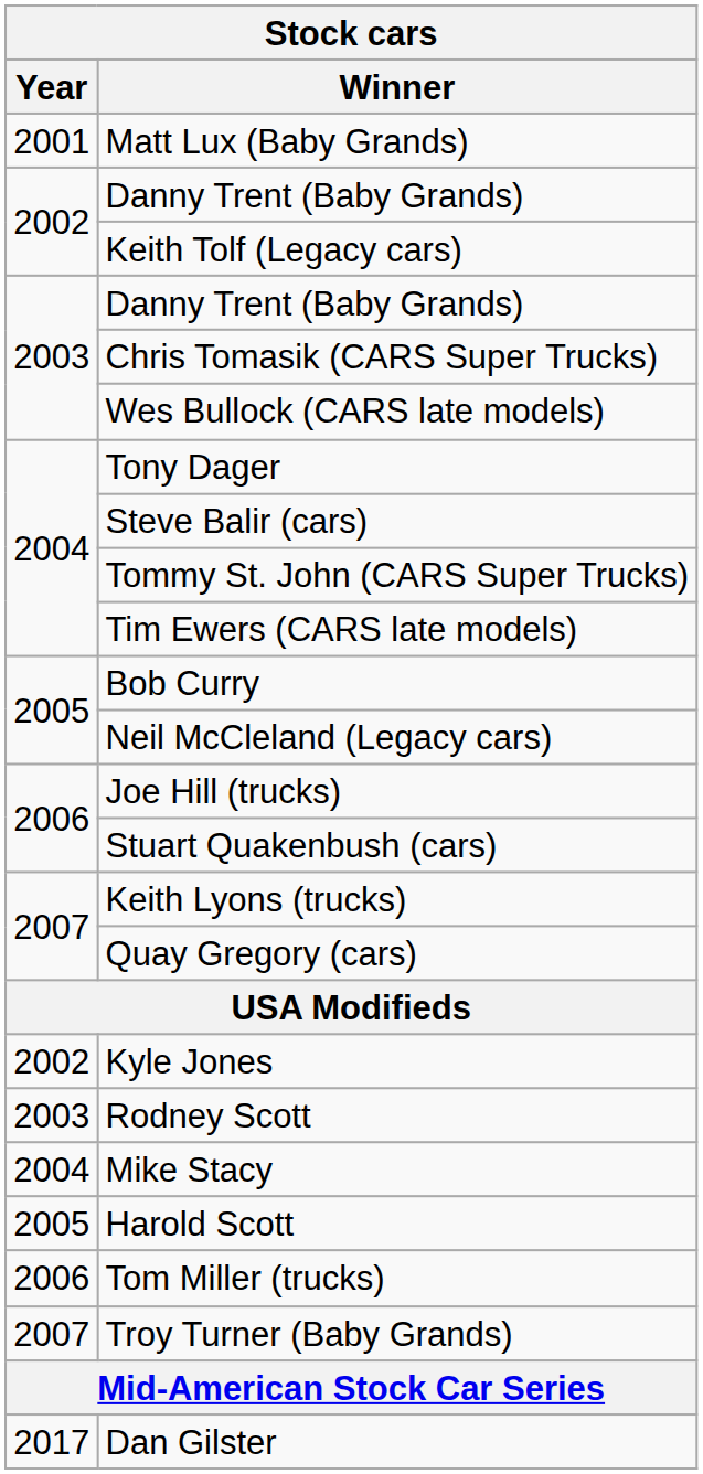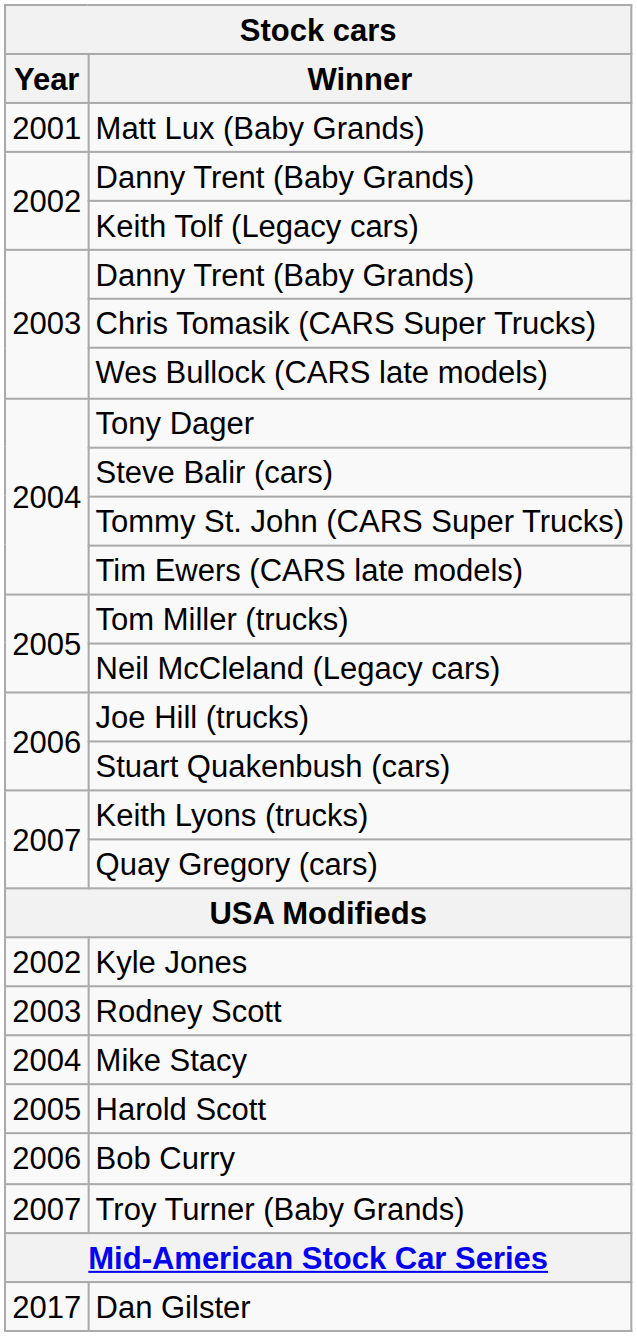row 13 | Winner: Bob Curry -> Tom Miller (trucks)
row 24 | Winner: Tom Miller (trucks) -> Bob Curry
